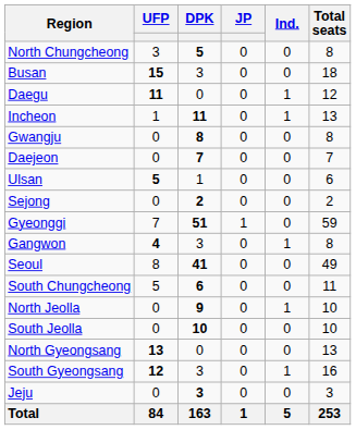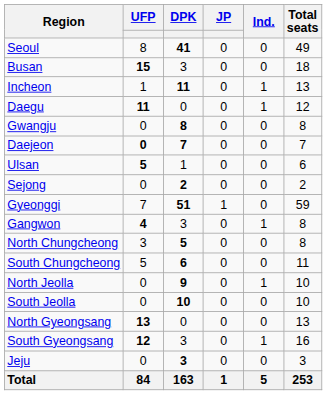rows swapped: Seoul <-> North Chungcheong
rows swapped: Daegu <-> Incheon
Daejeon | UFP: normal -> bold
